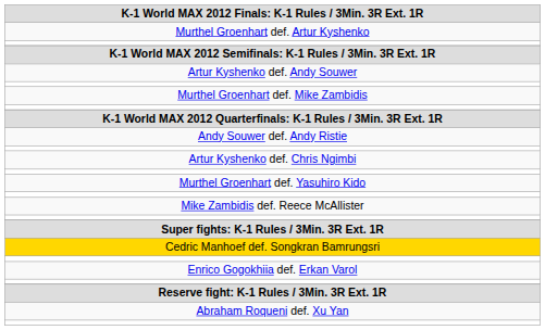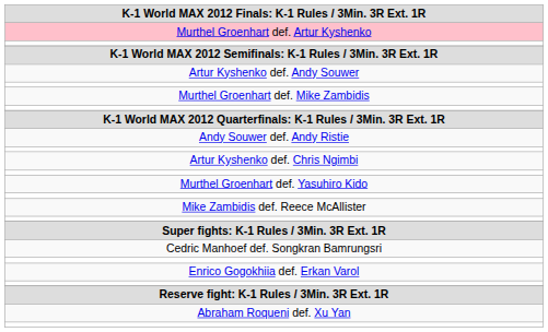Murthel Groenhart def. Artur Kyshenko | column 1: no background -> pink background
Cedric Manhoef def. Songkran Bamrungsri | column 1: gold background -> no background
